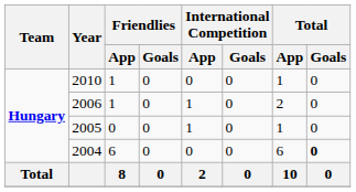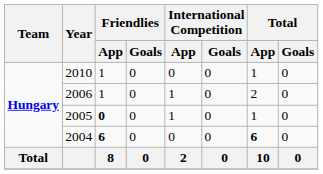2005 | Friendlies / App: normal -> bold
2004 | Friendlies / App: normal -> bold
2004 | Total / App: normal -> bold
2004 | Total / Goals: bold -> normal
